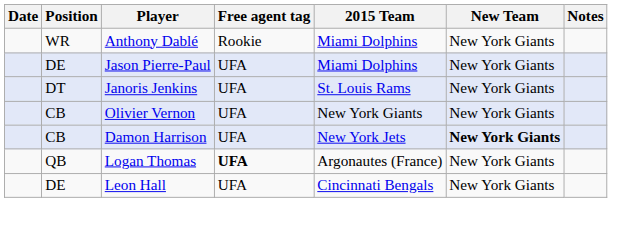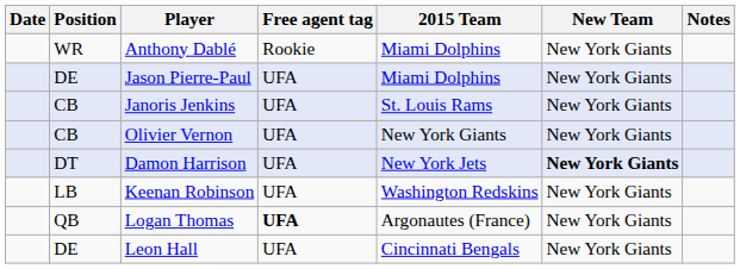Janoris Jenkins | Position: DT -> CB
Damon Harrison | Position: CB -> DT
+ row: LB | Keenan Robinson | UFA | Washington Redskins | New York Giants
